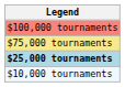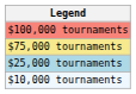row 4 | column 1: bold -> normal
